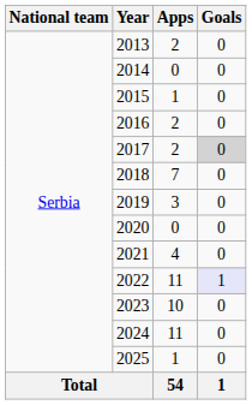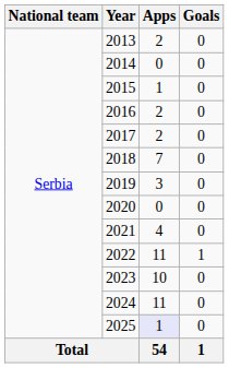2017 | Goals: lightgrey background -> no background
2022 | Goals: lavender background -> no background
2025 | Apps: no background -> lavender background
